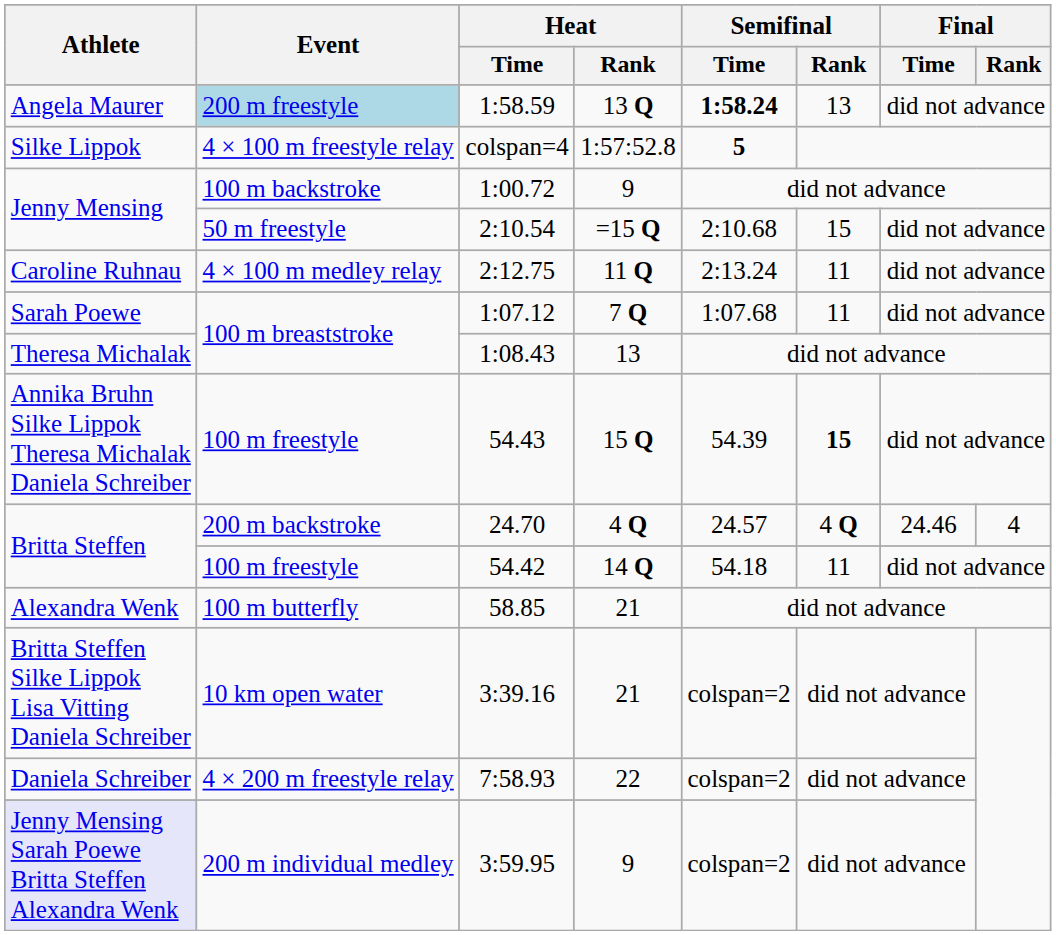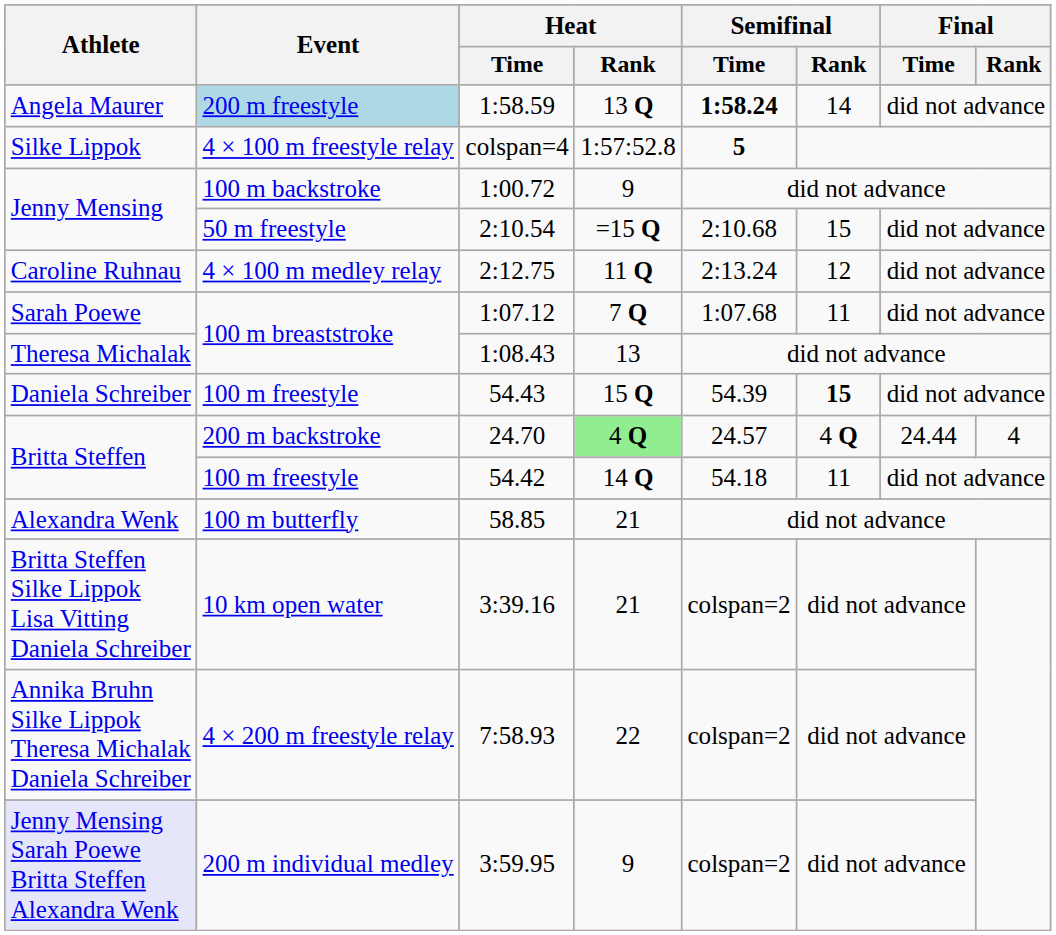1:58.59 | Semifinal / Rank: 13 -> 14
2:12.75 | Semifinal / Rank: 11 -> 12
54.43 | Athlete: Annika Bruhn Silke Lippok Theresa Michalak Daniela Schreiber -> Daniela Schreiber
24.70 | Heat / Rank: no background -> lightgreen background
24.70 | Final / Time: 24.46 -> 24.44
7:58.93 | Athlete: Daniela Schreiber -> Annika Bruhn Silke Lippok Theresa Michalak Daniela Schreiber
